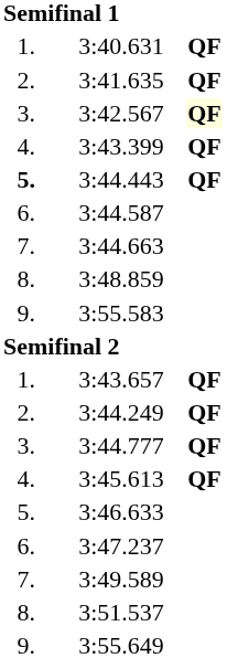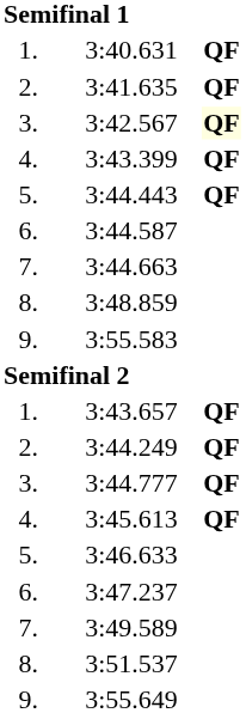3:44.443 | column 1: bold -> normal
